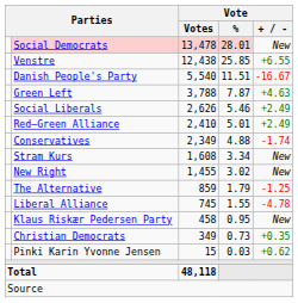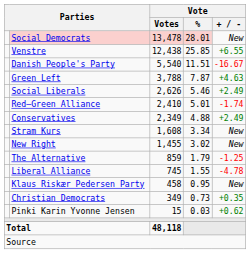Red–Green Alliance | Vote / + / -: +2.49 -> -1.74
Conservatives | Vote / + / -: -1.74 -> +2.49
